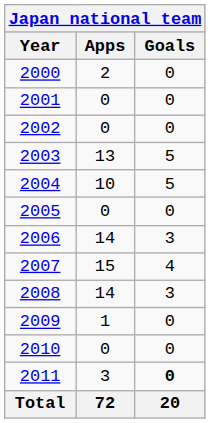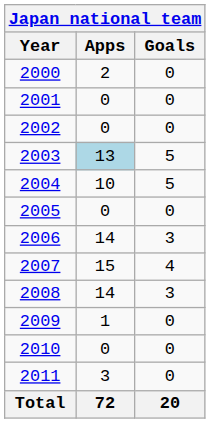2003 | Apps: no background -> lightblue background
2011 | Goals: bold -> normal
